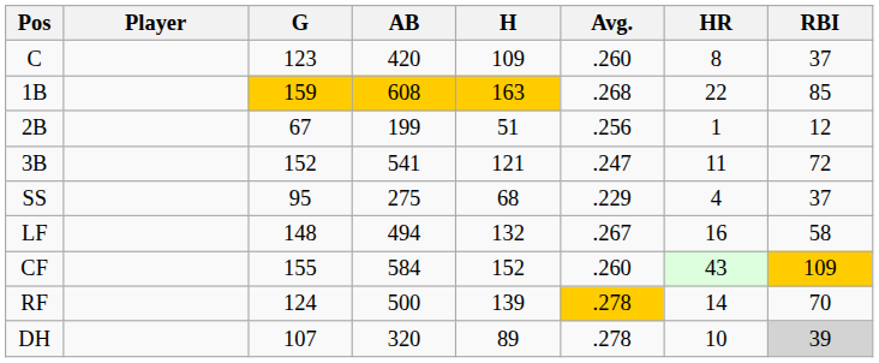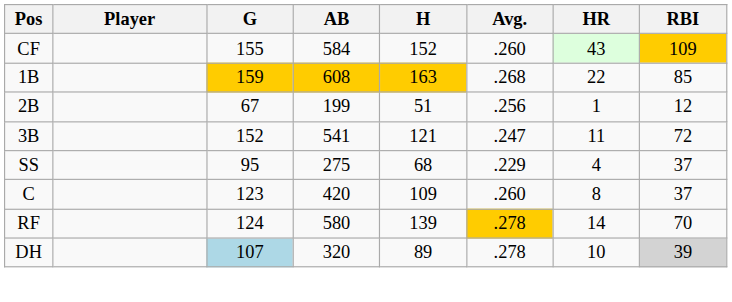rows swapped: C <-> CF
- row: LF | 148 | 494 | 132 | .267 | 16 | 58
RF | AB: 500 -> 580
DH | G: no background -> lightblue background
